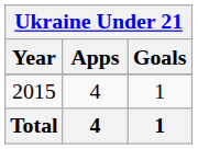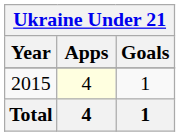2015 | Apps: no background -> lightyellow background
